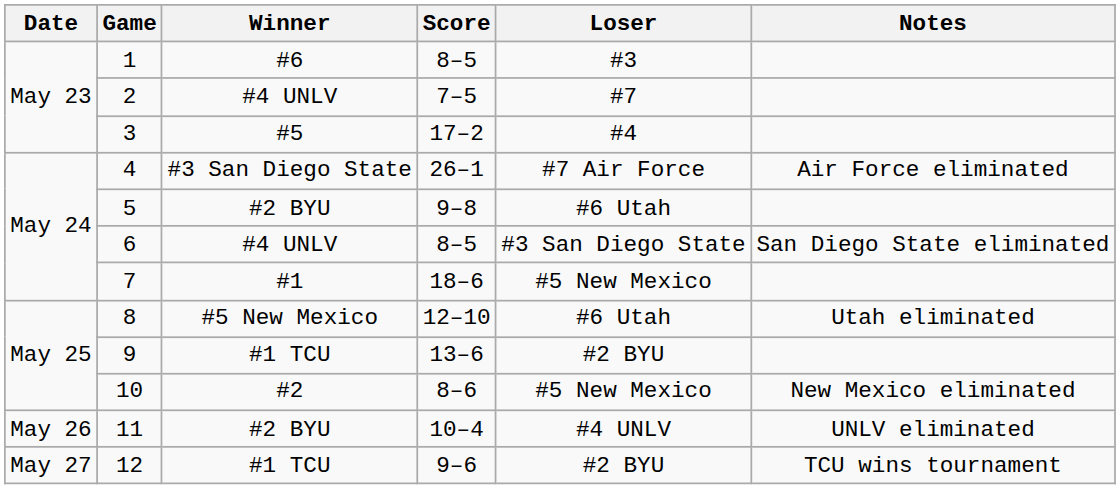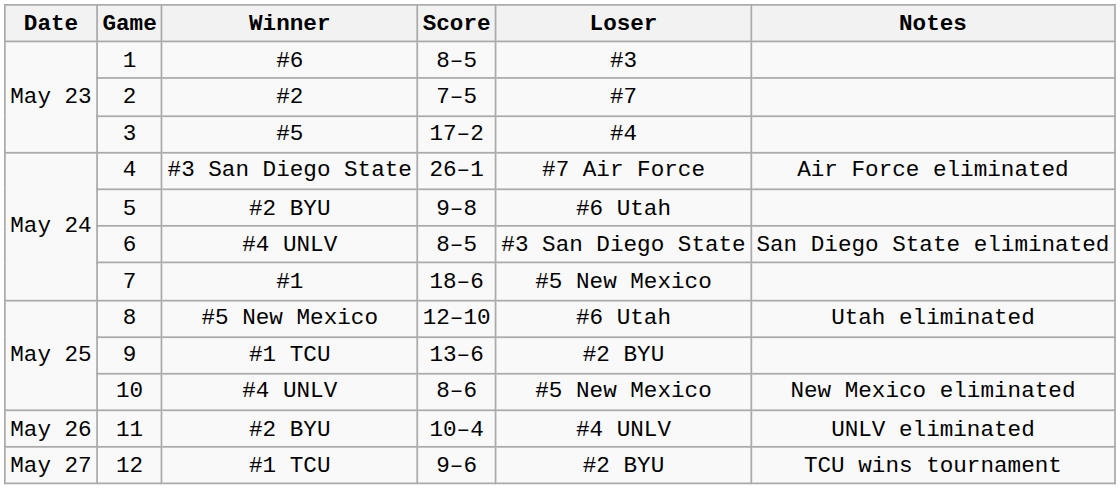2 | Winner: #4 UNLV -> #2
10 | Winner: #2 -> #4 UNLV
